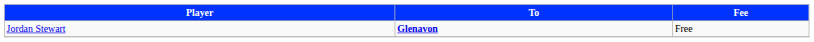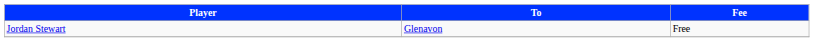Jordan Stewart | To: bold -> normal
